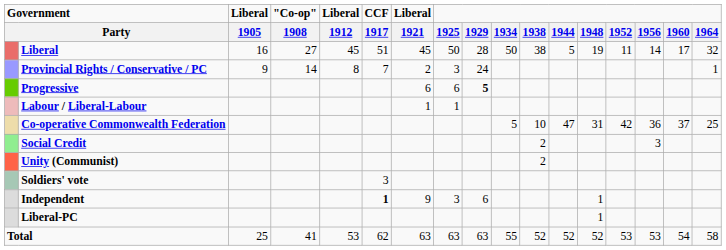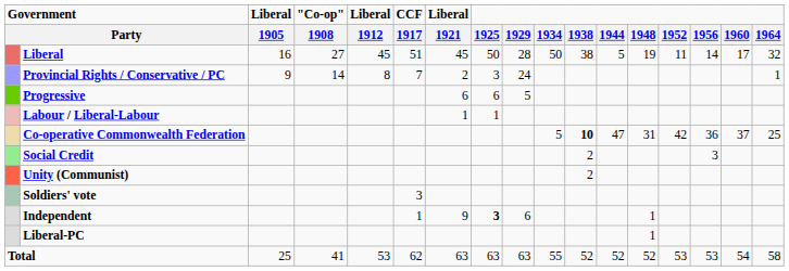Progressive | 1929: bold -> normal
Co-operative Commonwealth Federation | 1938: normal -> bold
Independent | CCF / 1917: bold -> normal
Independent | 1925: normal -> bold
